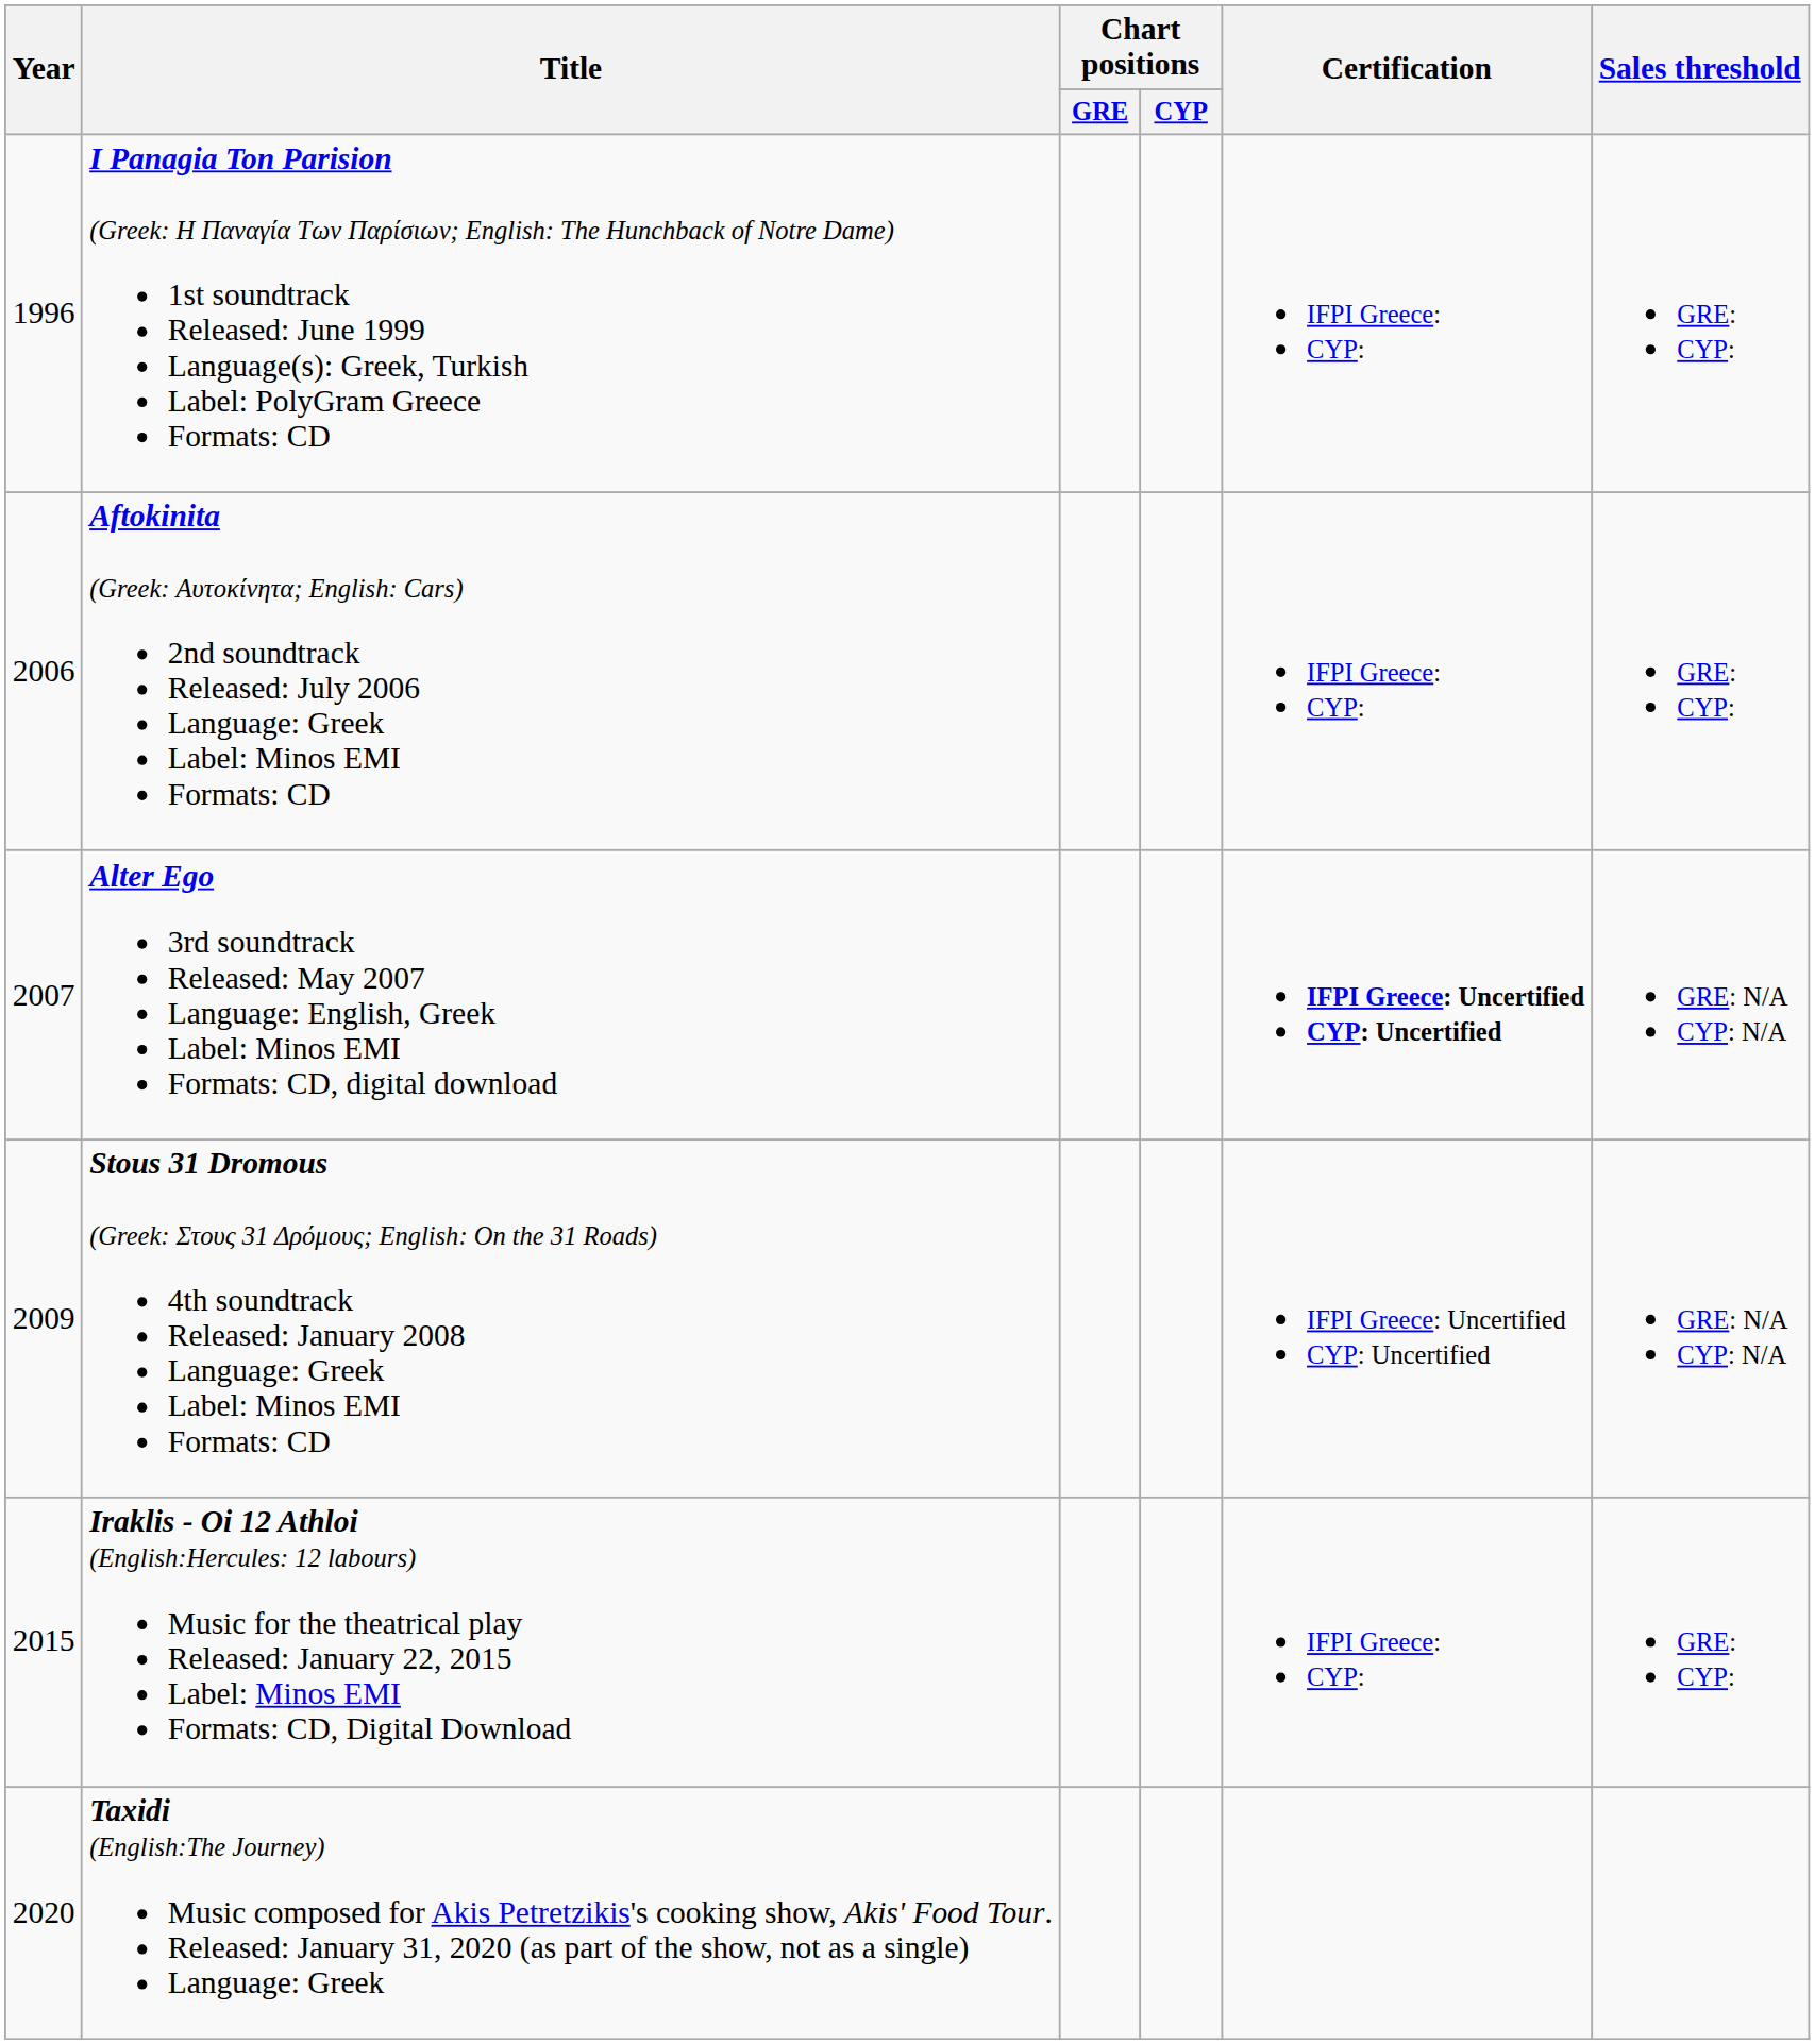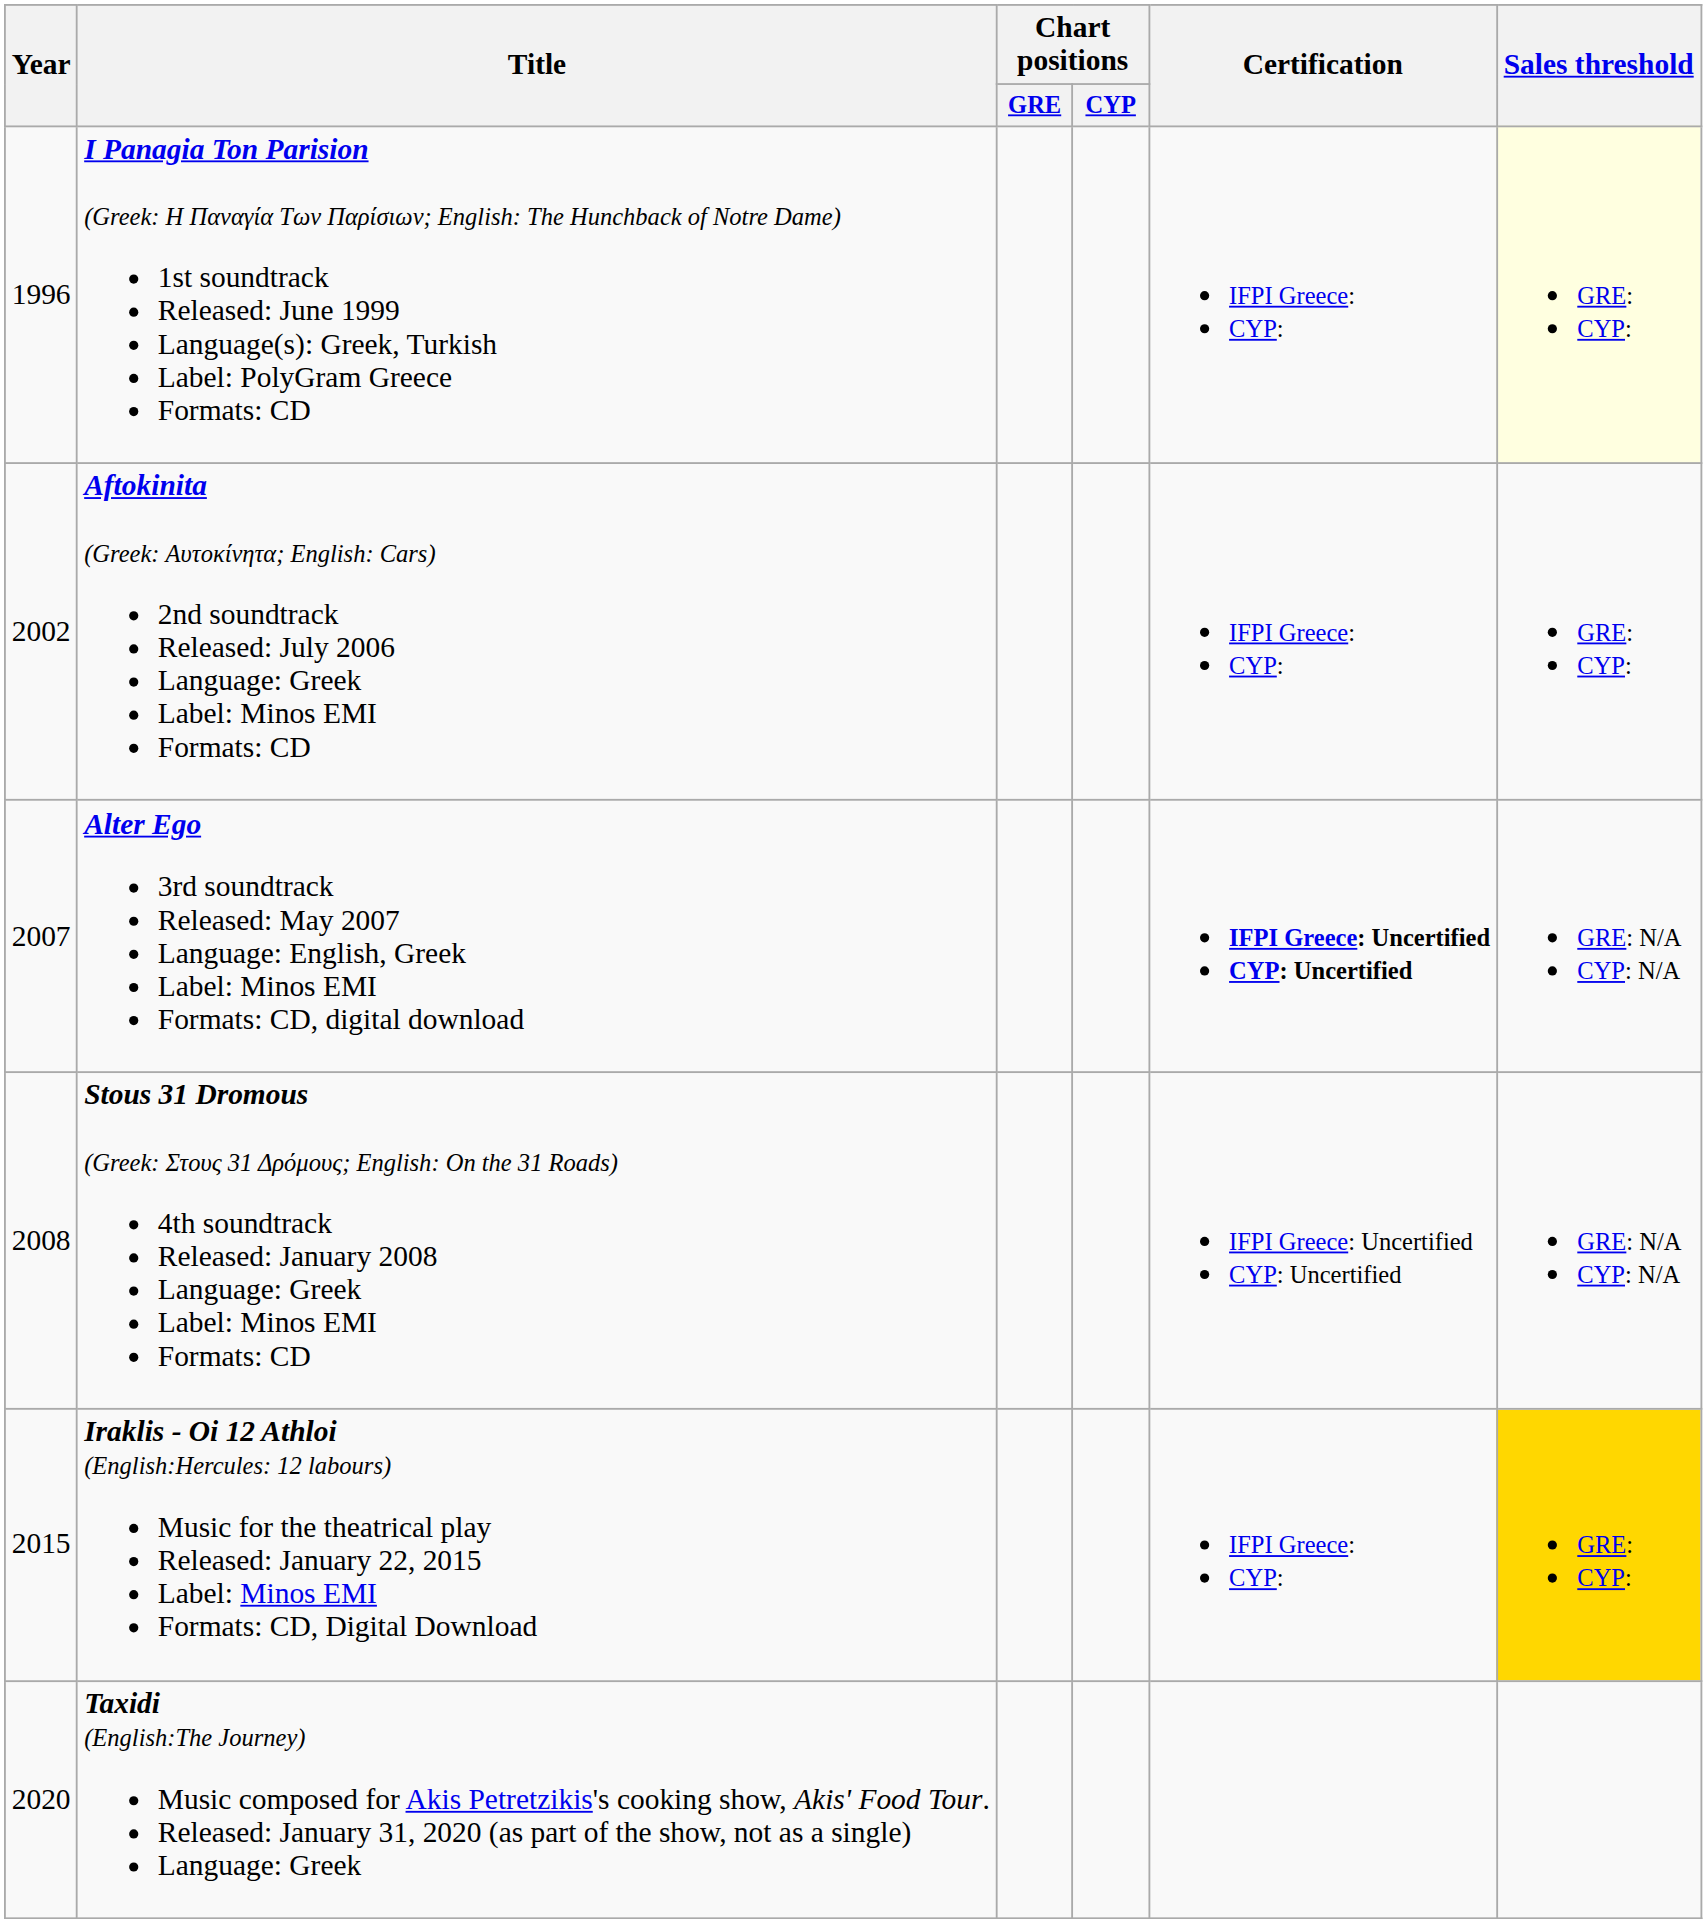row 3 | Sales threshold: no background -> lightyellow background
row 4 | Year: 2006 -> 2002
row 6 | Year: 2009 -> 2008
row 7 | Sales threshold: no background -> gold background
